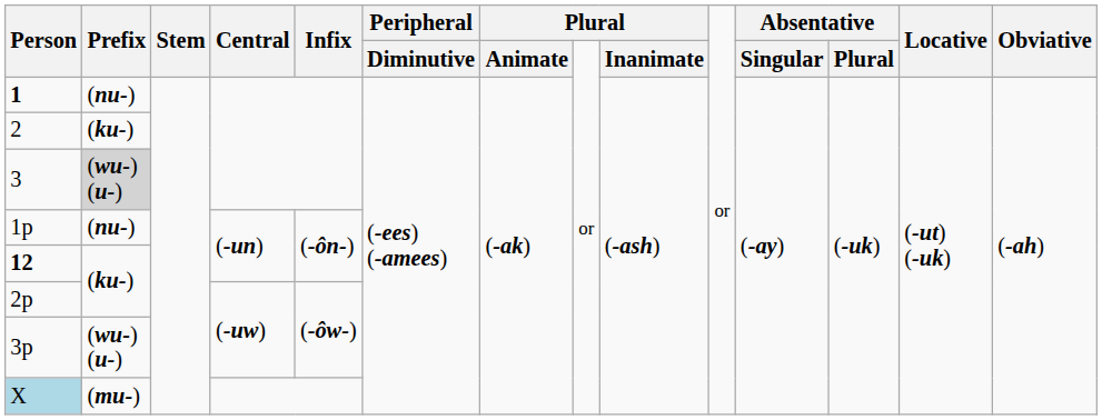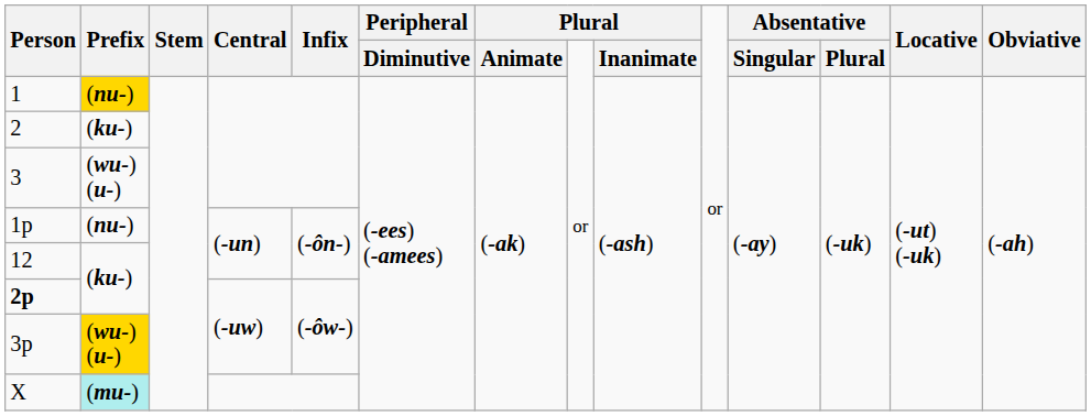1 | column 1: bold -> normal
1 | column 2: no background -> gold background
3 | column 2: lightgrey background -> no background
12 | column 1: bold -> normal
2p | column 1: normal -> bold
3p | column 2: no background -> gold background
X | column 1: lightblue background -> no background
X | column 2: no background -> paleturquoise background
